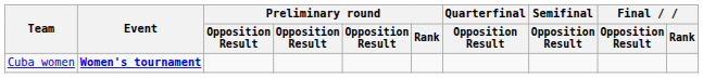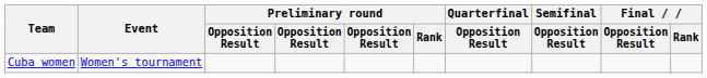Cuba women | Event: bold -> normal
